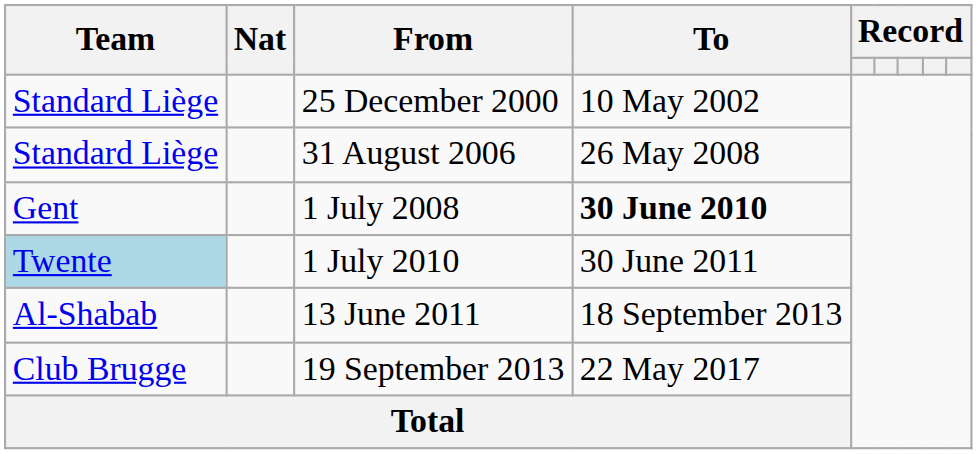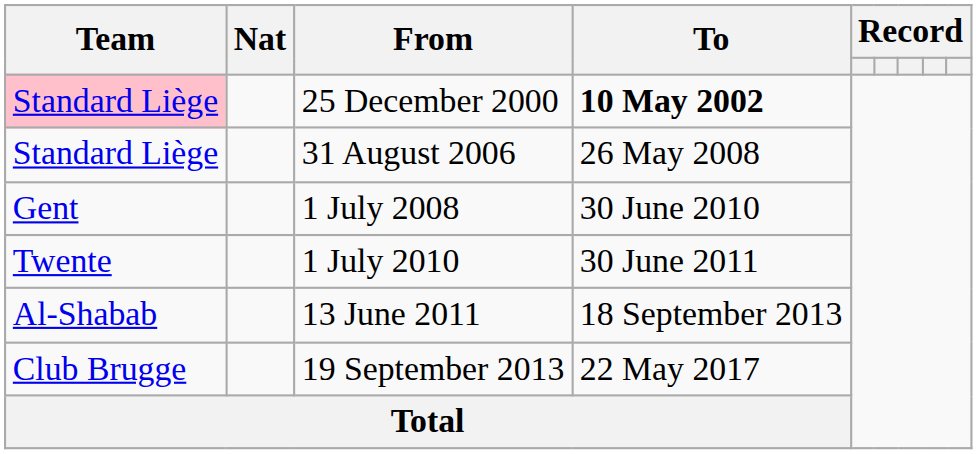25 December 2000 | Team: no background -> pink background
25 December 2000 | To: normal -> bold
1 July 2008 | To: bold -> normal
1 July 2010 | Team: lightblue background -> no background
